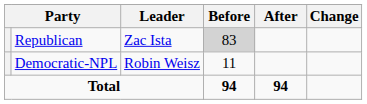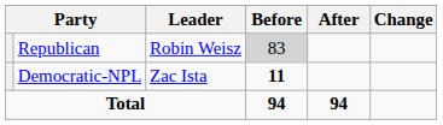Republican | Leader: Zac Ista -> Robin Weisz
Democratic-NPL | Leader: Robin Weisz -> Zac Ista
Democratic-NPL | Before: normal -> bold
